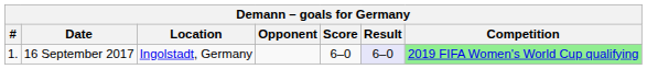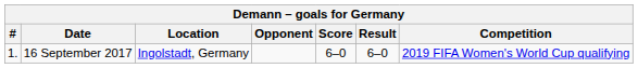16 September 2017 | Result: lavender background -> no background
16 September 2017 | Competition: lightgreen background -> no background
